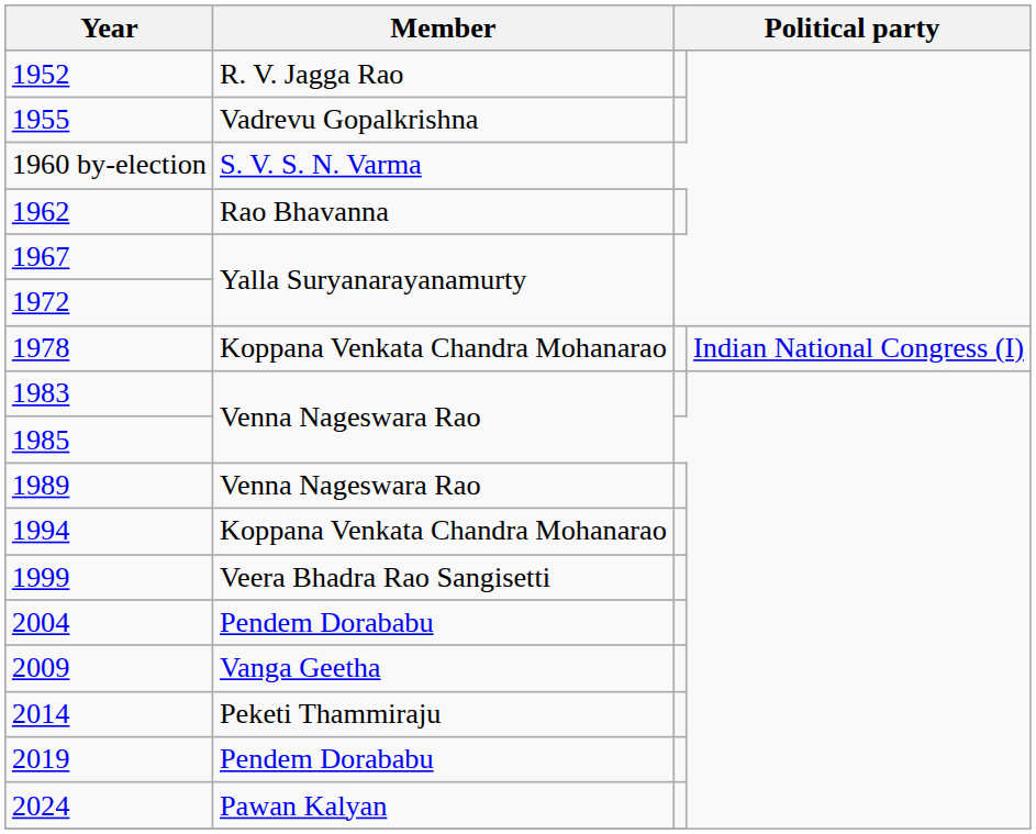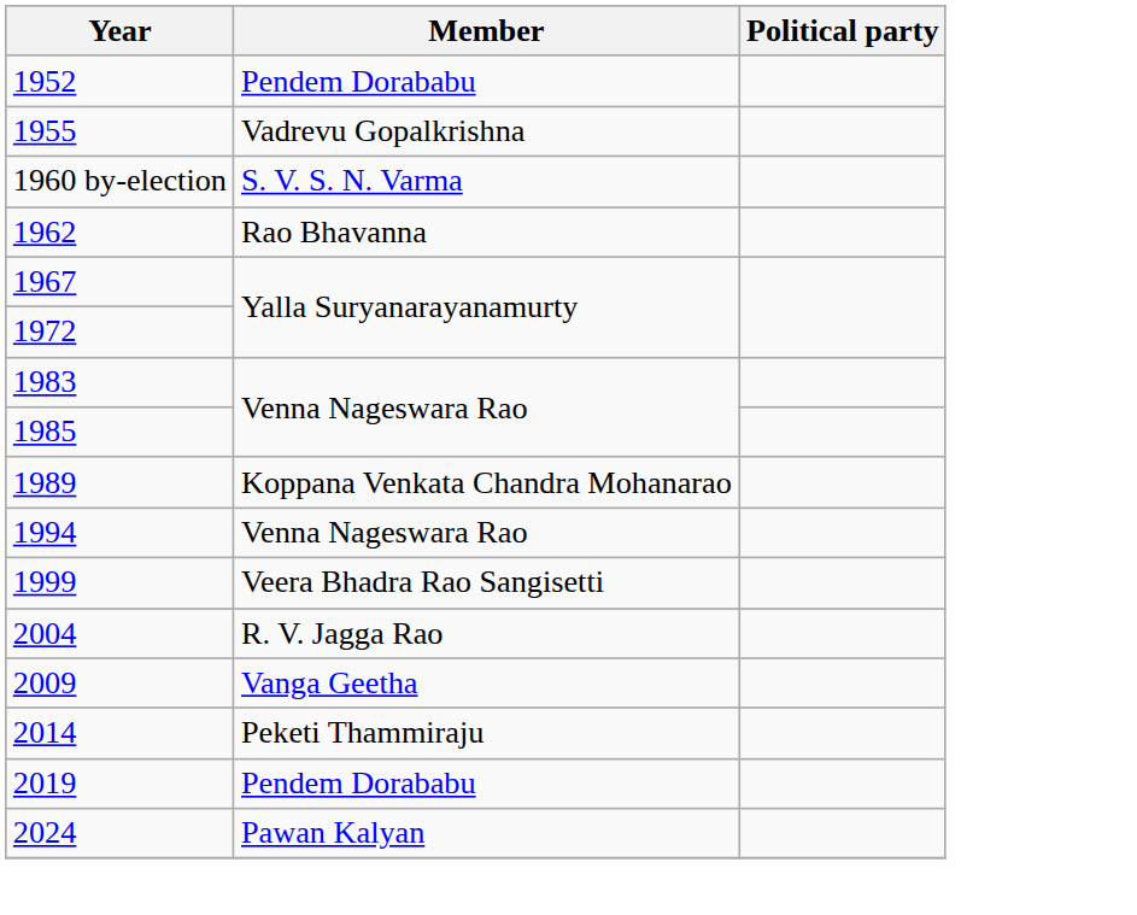1952 | Member: R. V. Jagga Rao -> Pendem Dorababu
- row: 1978 | Koppana Venkata Chandra Mohanarao | Indian National Congress (I)
1989 | Member: Venna Nageswara Rao -> Koppana Venkata Chandra Mohanarao
1994 | Member: Koppana Venkata Chandra Mohanarao -> Venna Nageswara Rao
2004 | Member: Pendem Dorababu -> R. V. Jagga Rao
